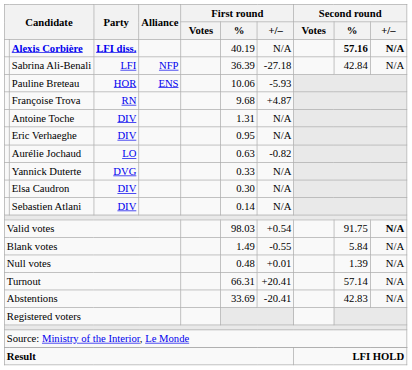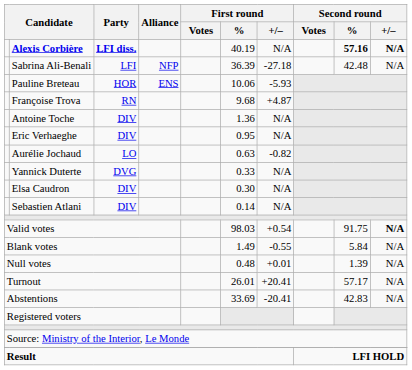Sabrina Ali-Benali | Second round / %: 42.84 -> 42.48
Antoine Toche | First round / %: 1.31 -> 1.36
Turnout | First round / %: 66.31 -> 26.01
Turnout | Second round / %: 57.14 -> 57.17
